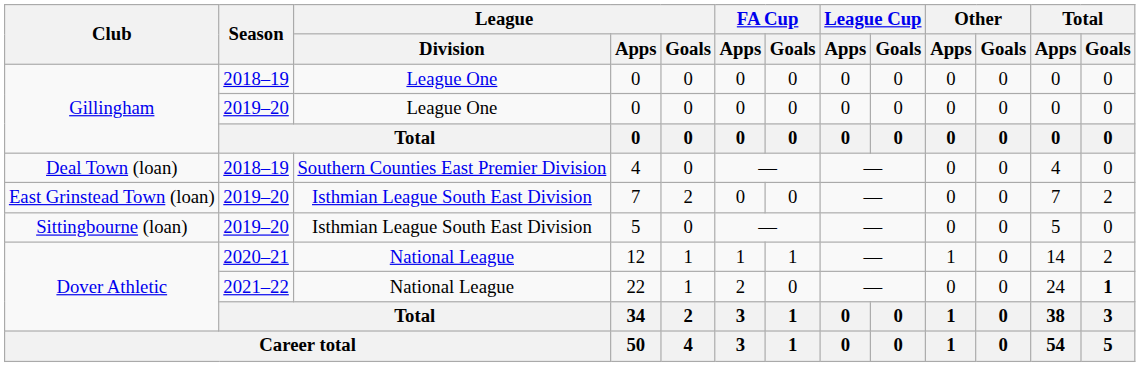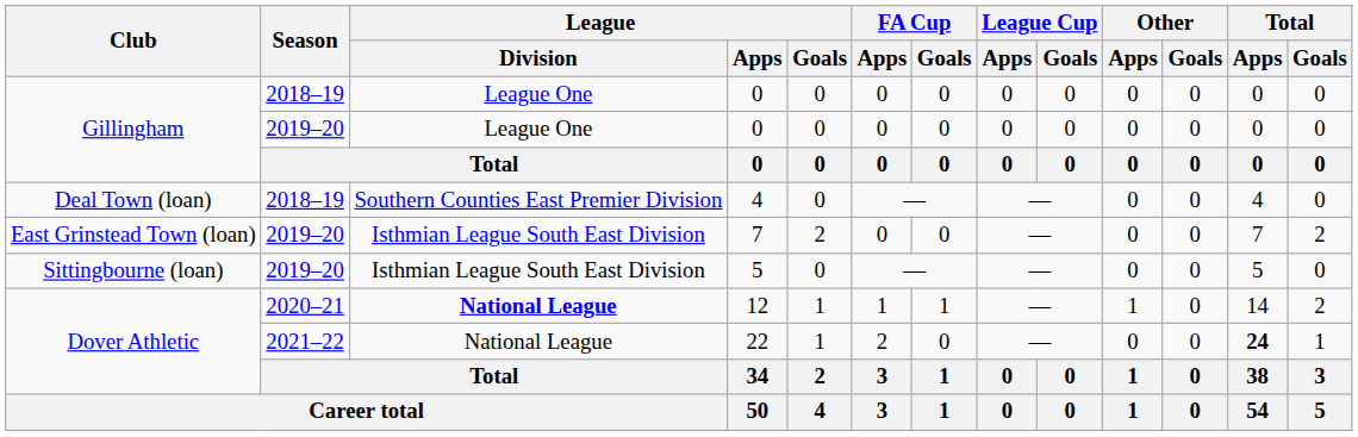12 | League / Division: normal -> bold
22 | Total / Apps: normal -> bold
22 | Total / Goals: bold -> normal
